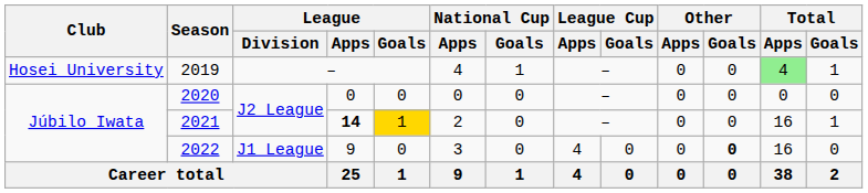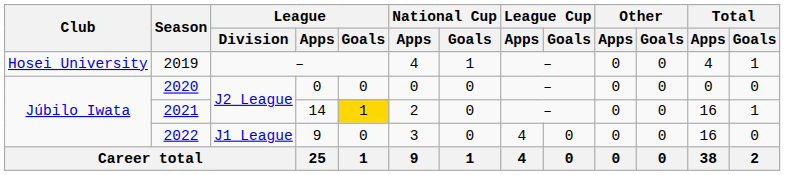2019 | Total / Apps: lightgreen background -> no background
2021 | League / Apps: bold -> normal
2022 | Other / Goals: bold -> normal
